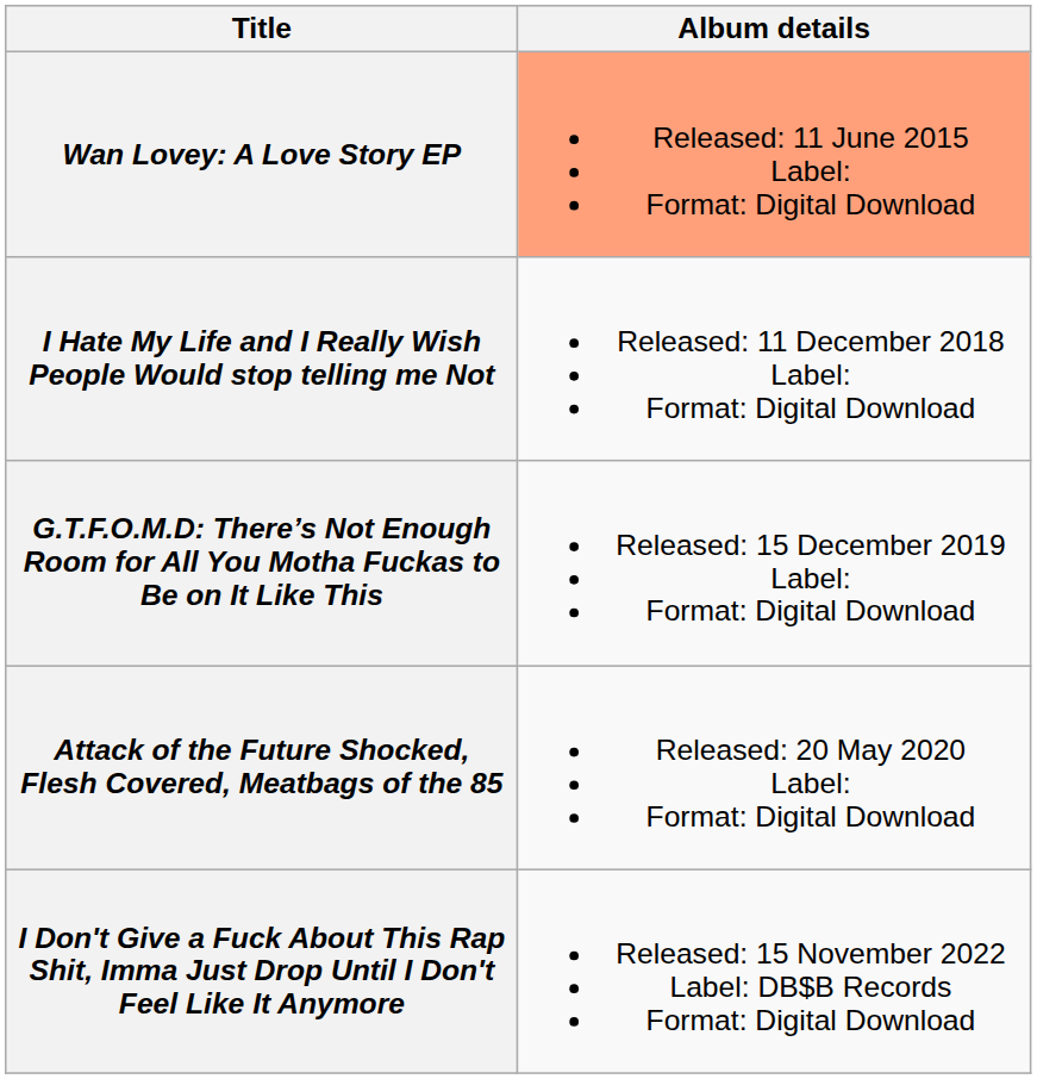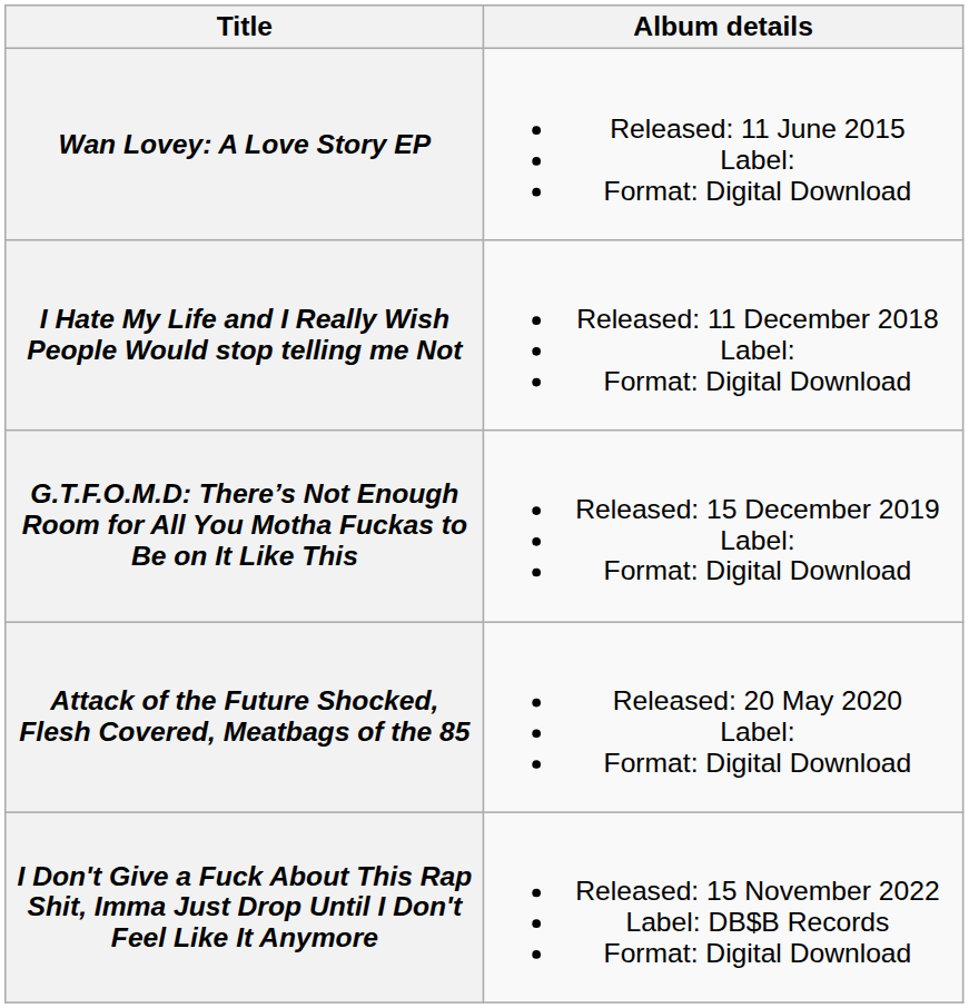Wan Lovey: A Love Story EP | Album details: lightsalmon background -> no background
